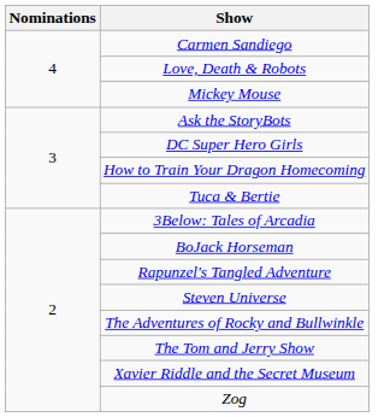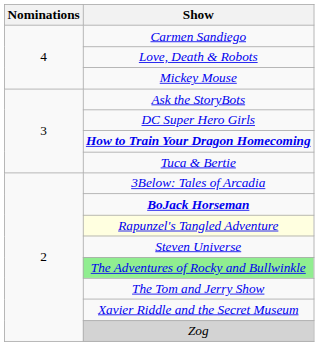How to Train Your Dragon Homecoming | Show: normal -> bold
BoJack Horseman | Show: normal -> bold
Rapunzel's Tangled Adventure | Show: no background -> lightyellow background
The Adventures of Rocky and Bullwinkle | Show: no background -> lightgreen background
Zog | Show: no background -> lightgrey background
